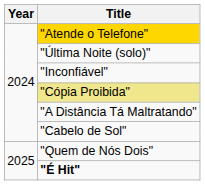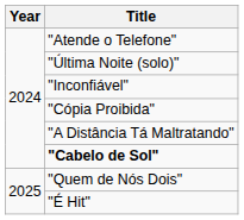"Atende o Telefone" | Title: gold background -> no background
"Cópia Proibida" | Title: khaki background -> no background
"Cabelo de Sol" | Title: normal -> bold
"É Hit" | Title: bold -> normal
